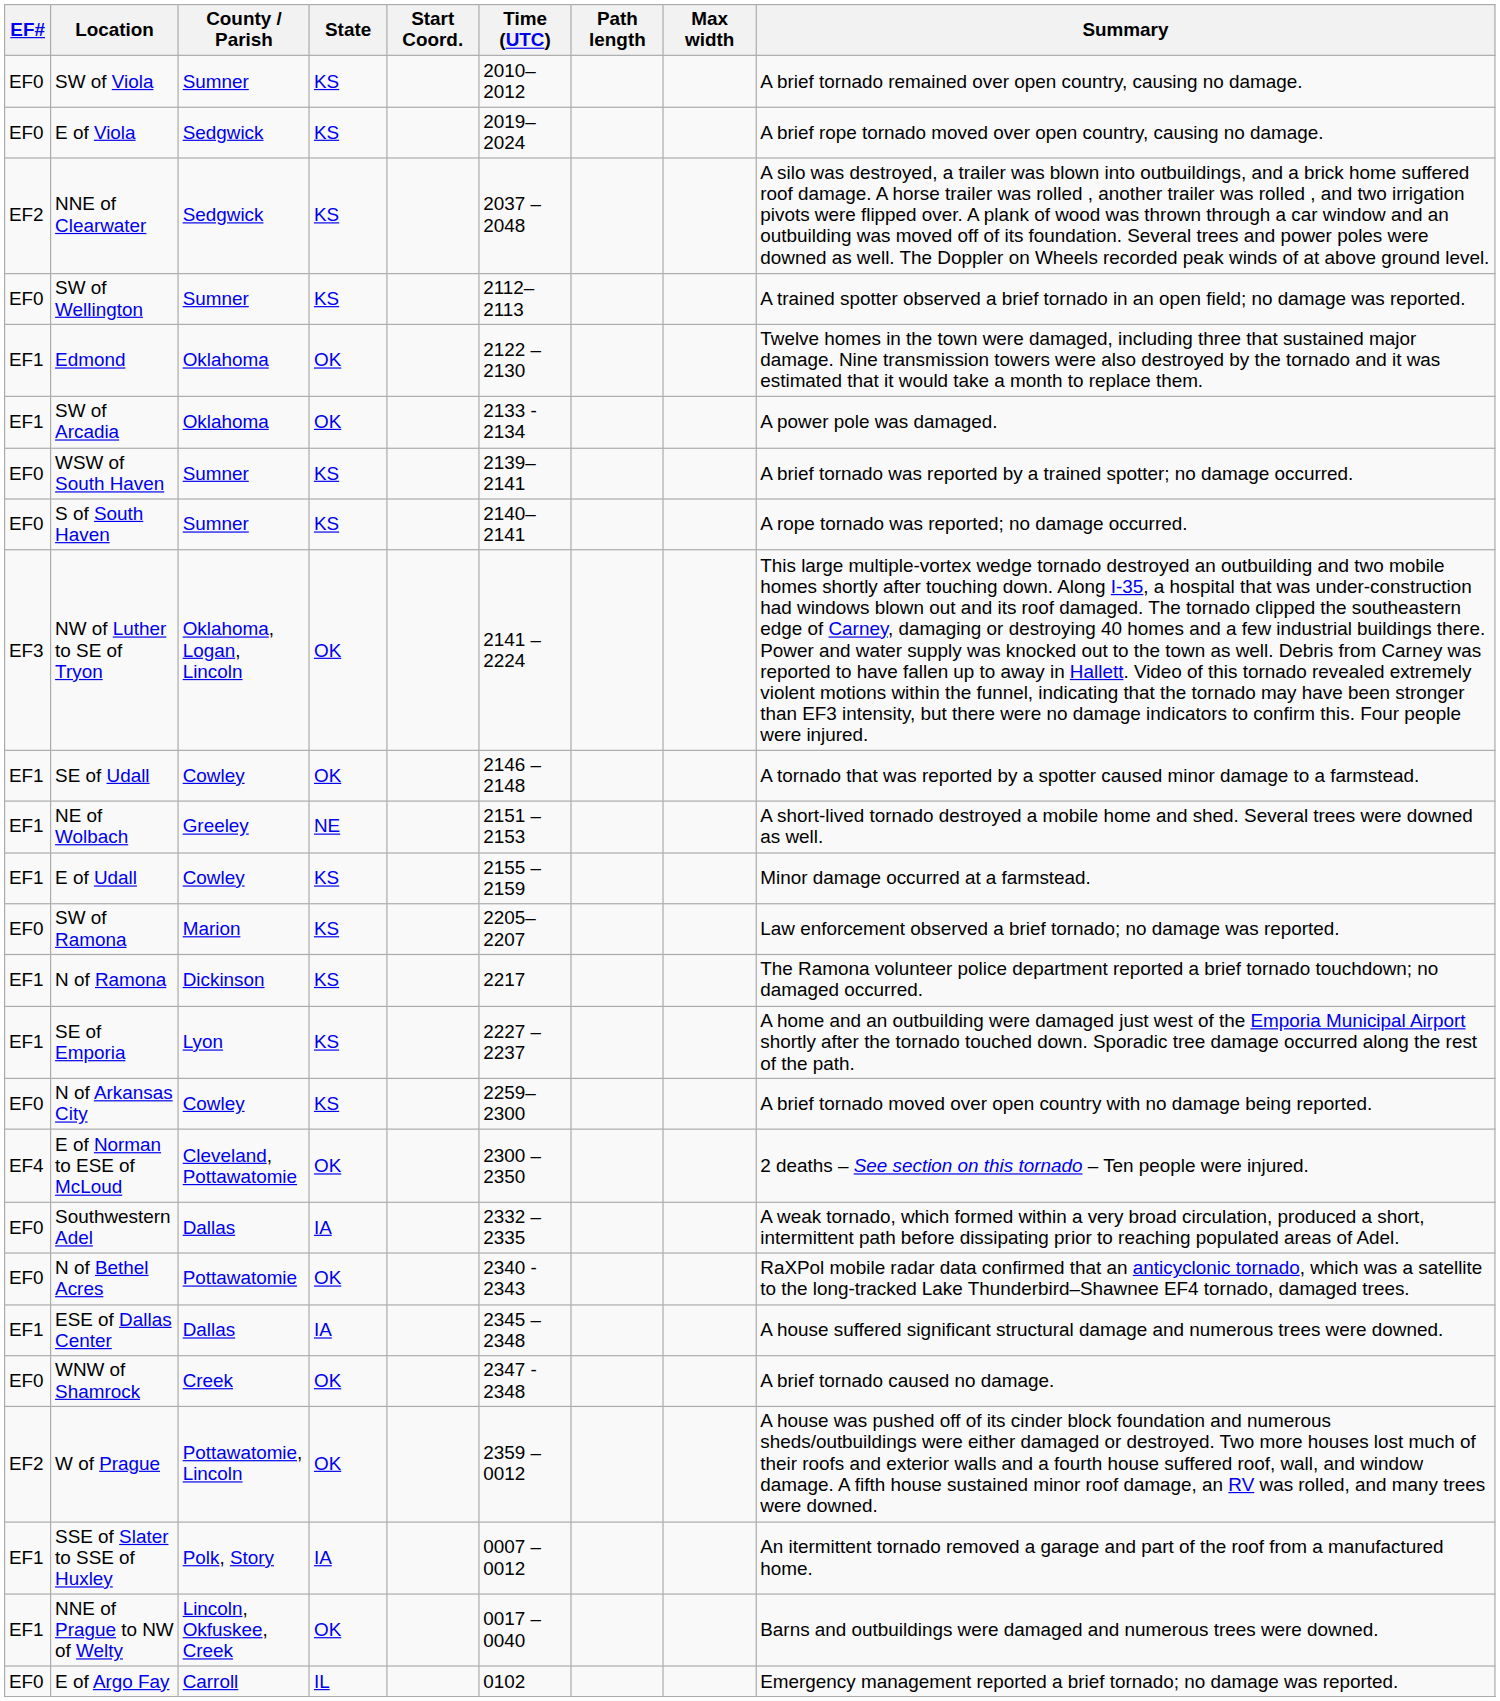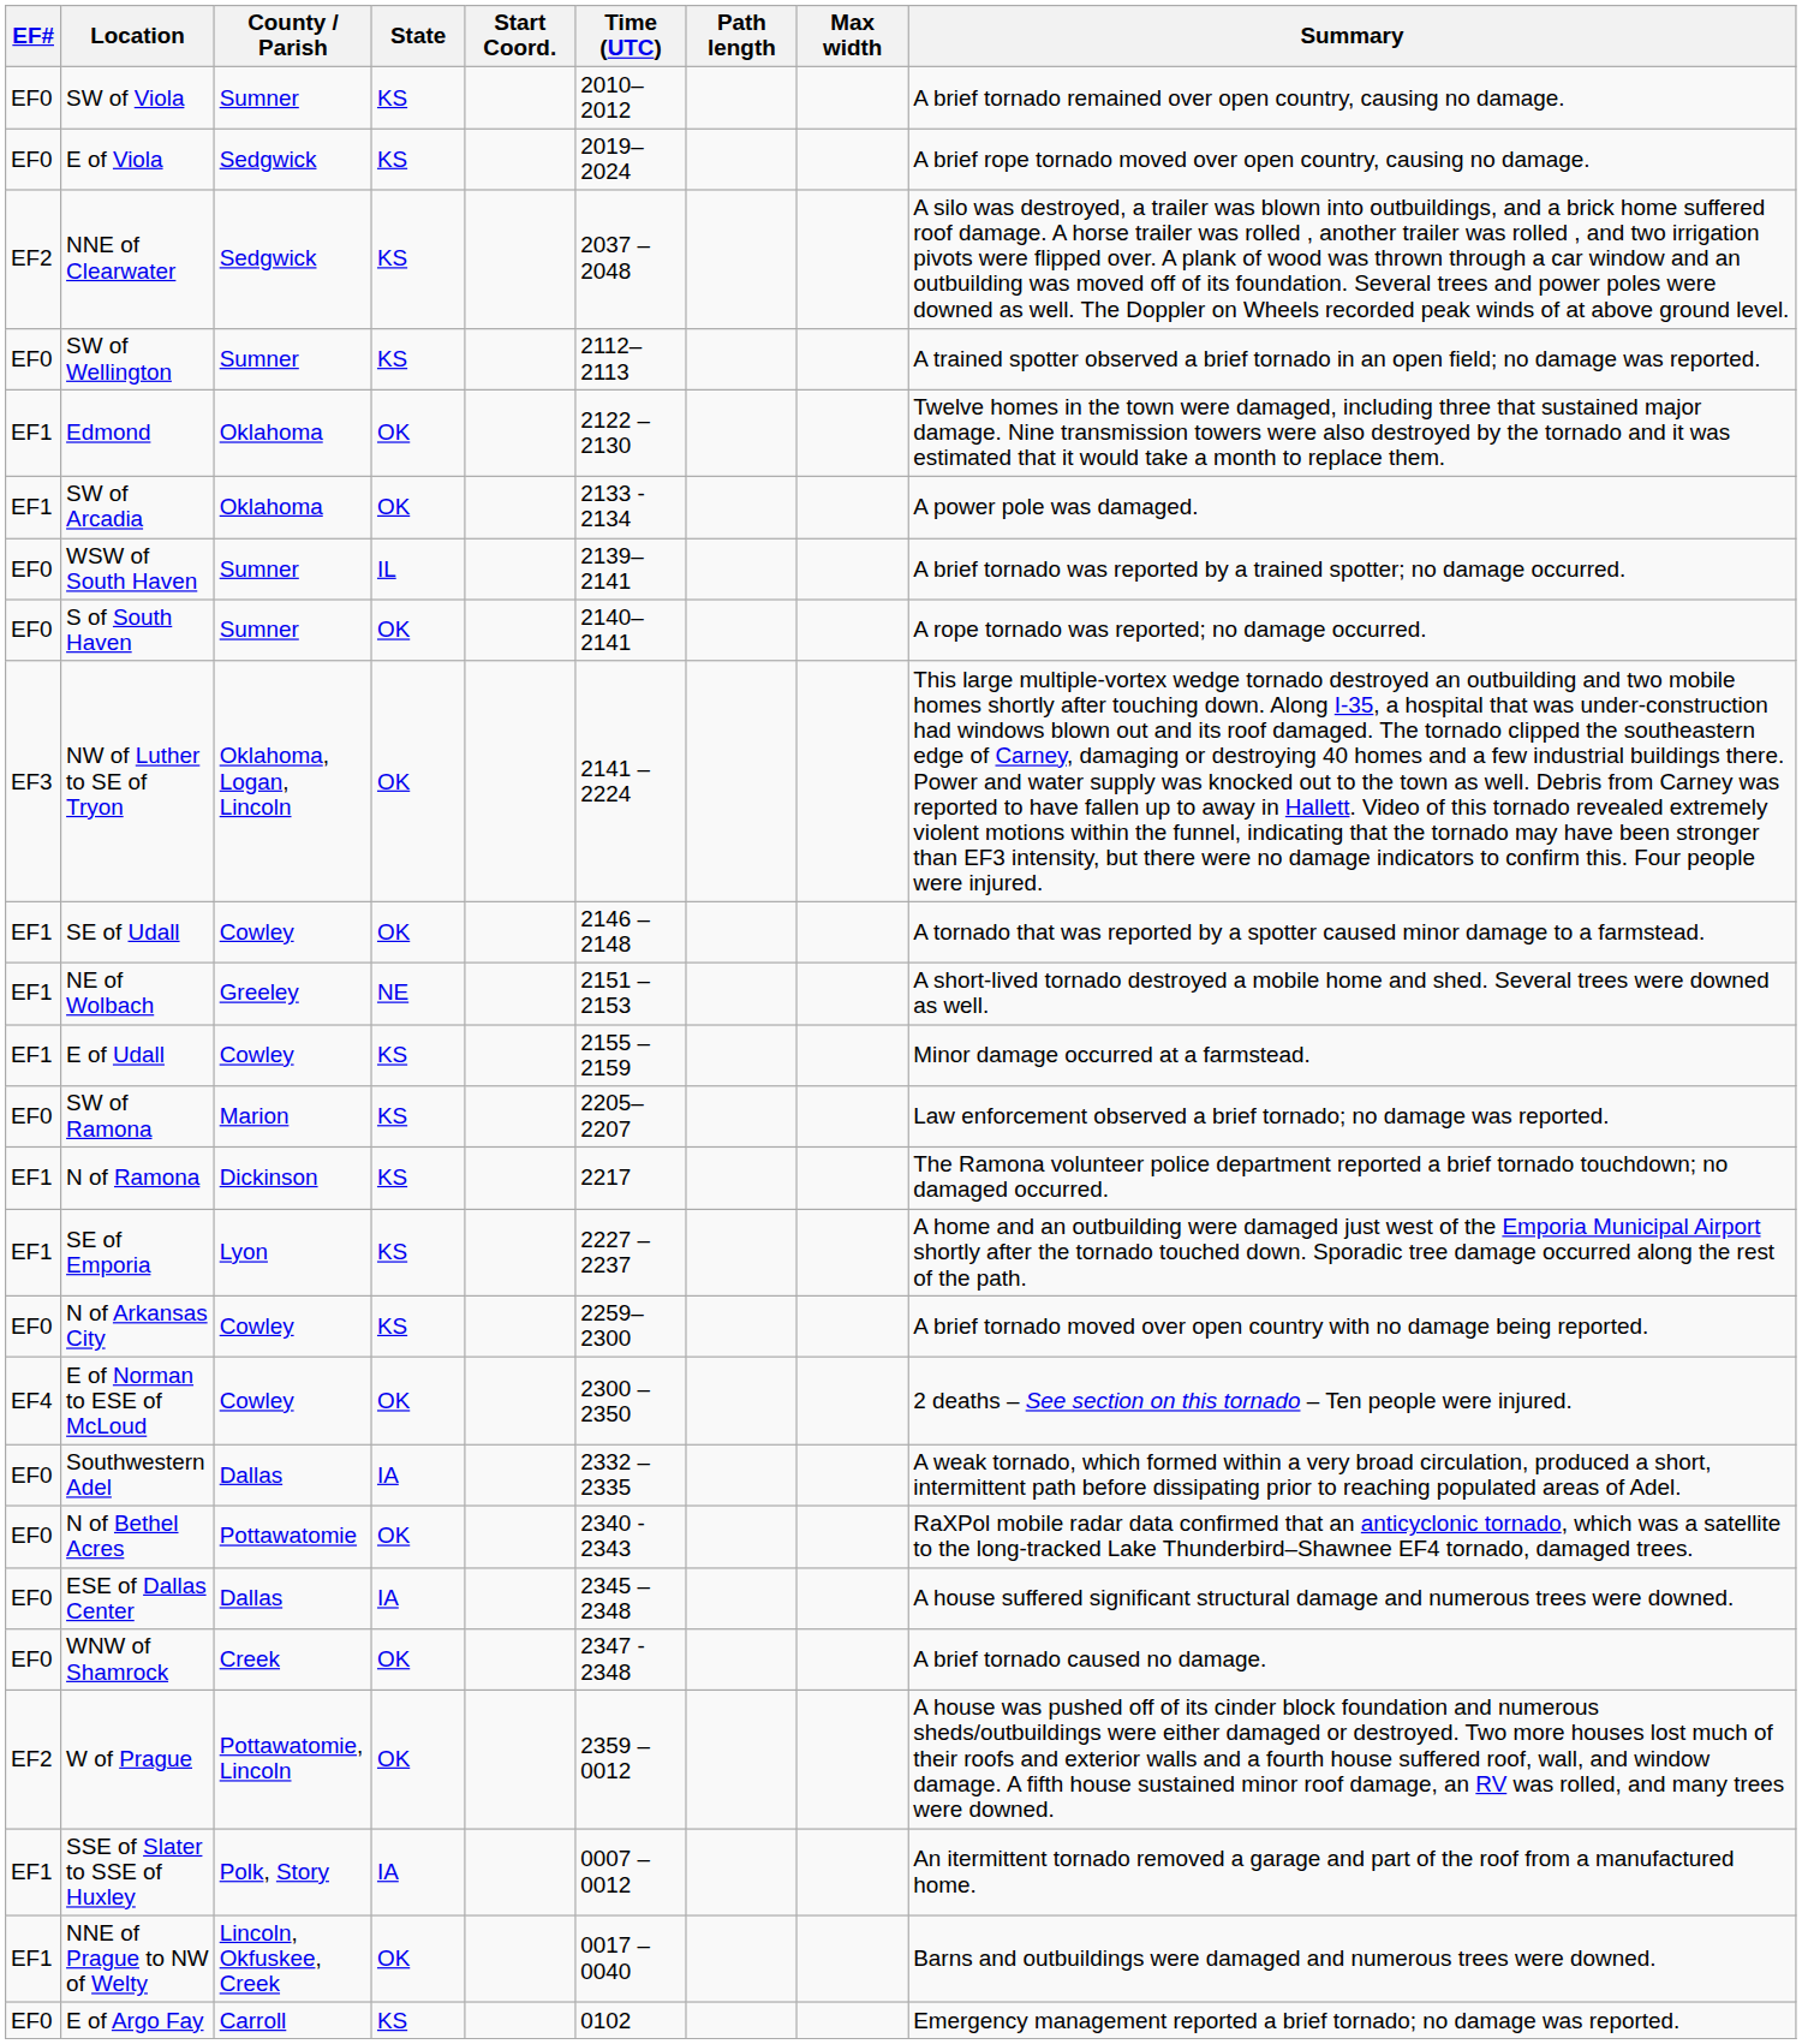WSW of South Haven | State: KS -> IL
S of South Haven | State: KS -> OK
E of Norman to ESE of McLoud | County / Parish: Cleveland, Pottawatomie -> Cowley
ESE of Dallas Center | EF#: EF1 -> EF0
E of Argo Fay | State: IL -> KS
